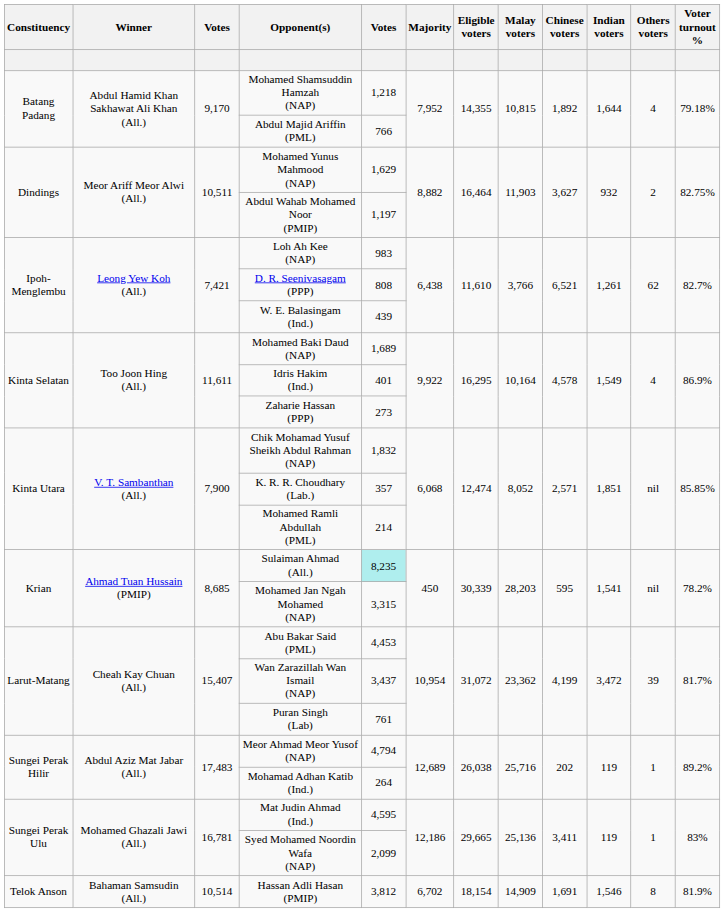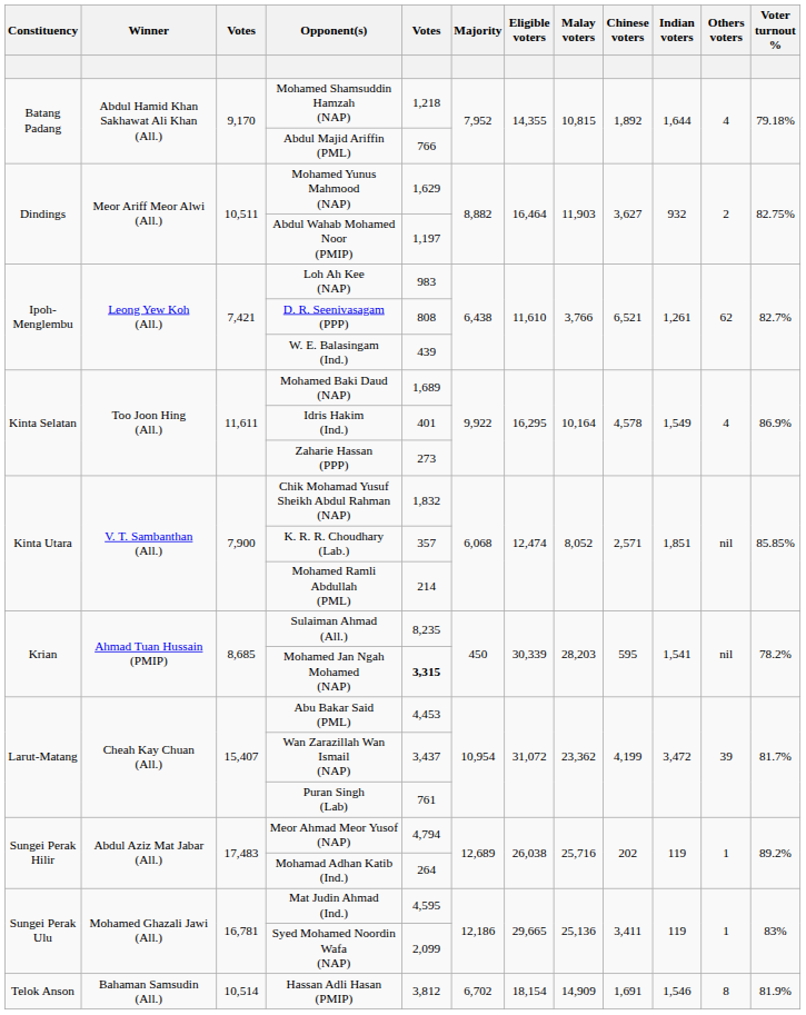Sulaiman Ahmad (All.) | column 5: paleturquoise background -> no background
Mohamed Jan Ngah Mohamed (NAP) | column 5: normal -> bold
